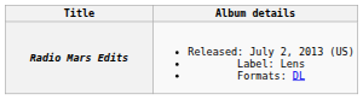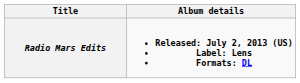Radio Mars Edits | Album details: normal -> bold
